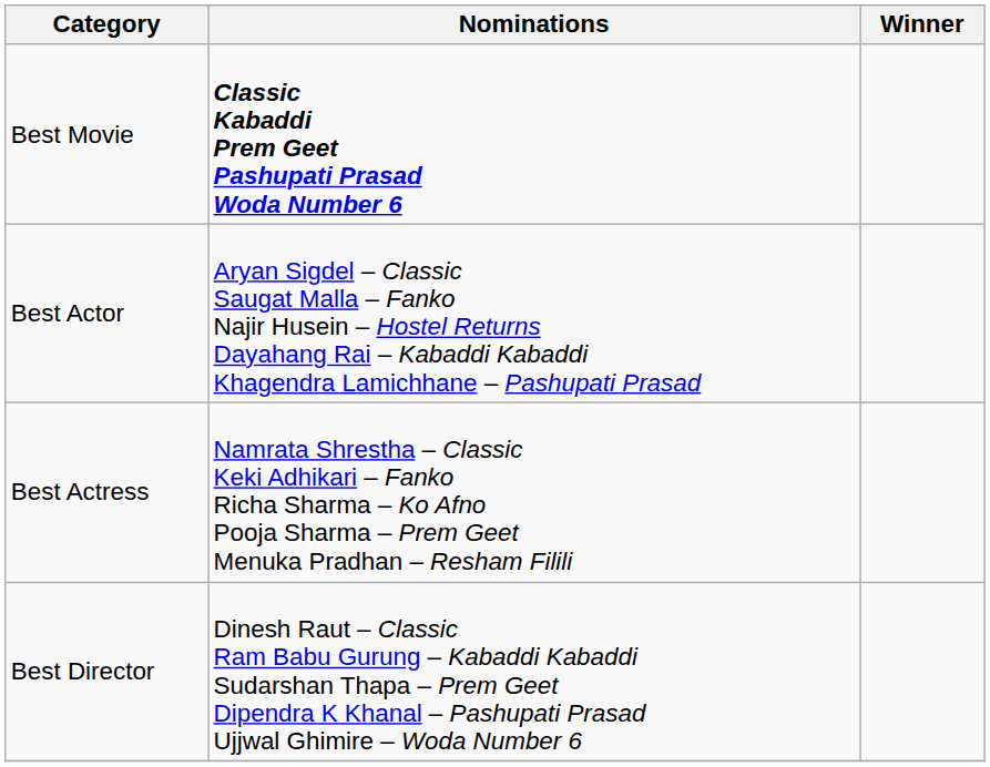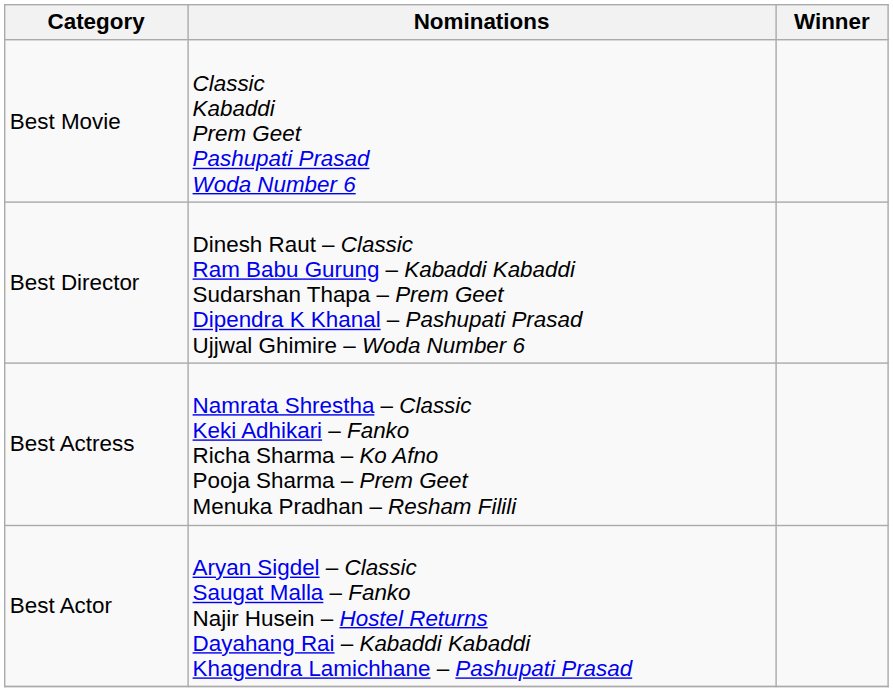Best Movie | Nominations: bold -> normal
rows swapped: Best Actor <-> Best Director
